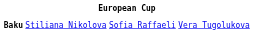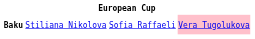Baku | column 4: no background -> pink background
